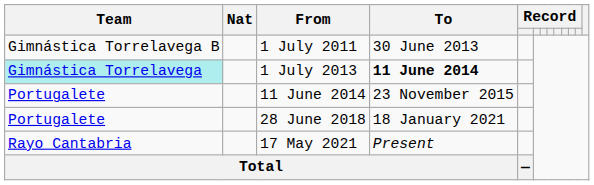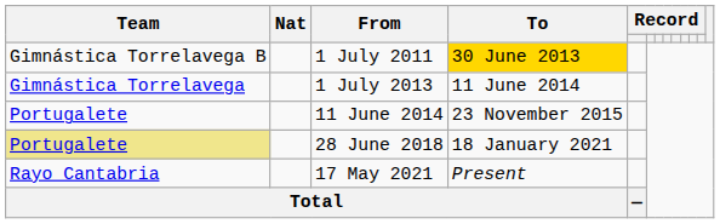1 July 2011 | To: no background -> gold background
1 July 2013 | Team: paleturquoise background -> no background
1 July 2013 | To: bold -> normal
28 June 2018 | Team: no background -> khaki background
